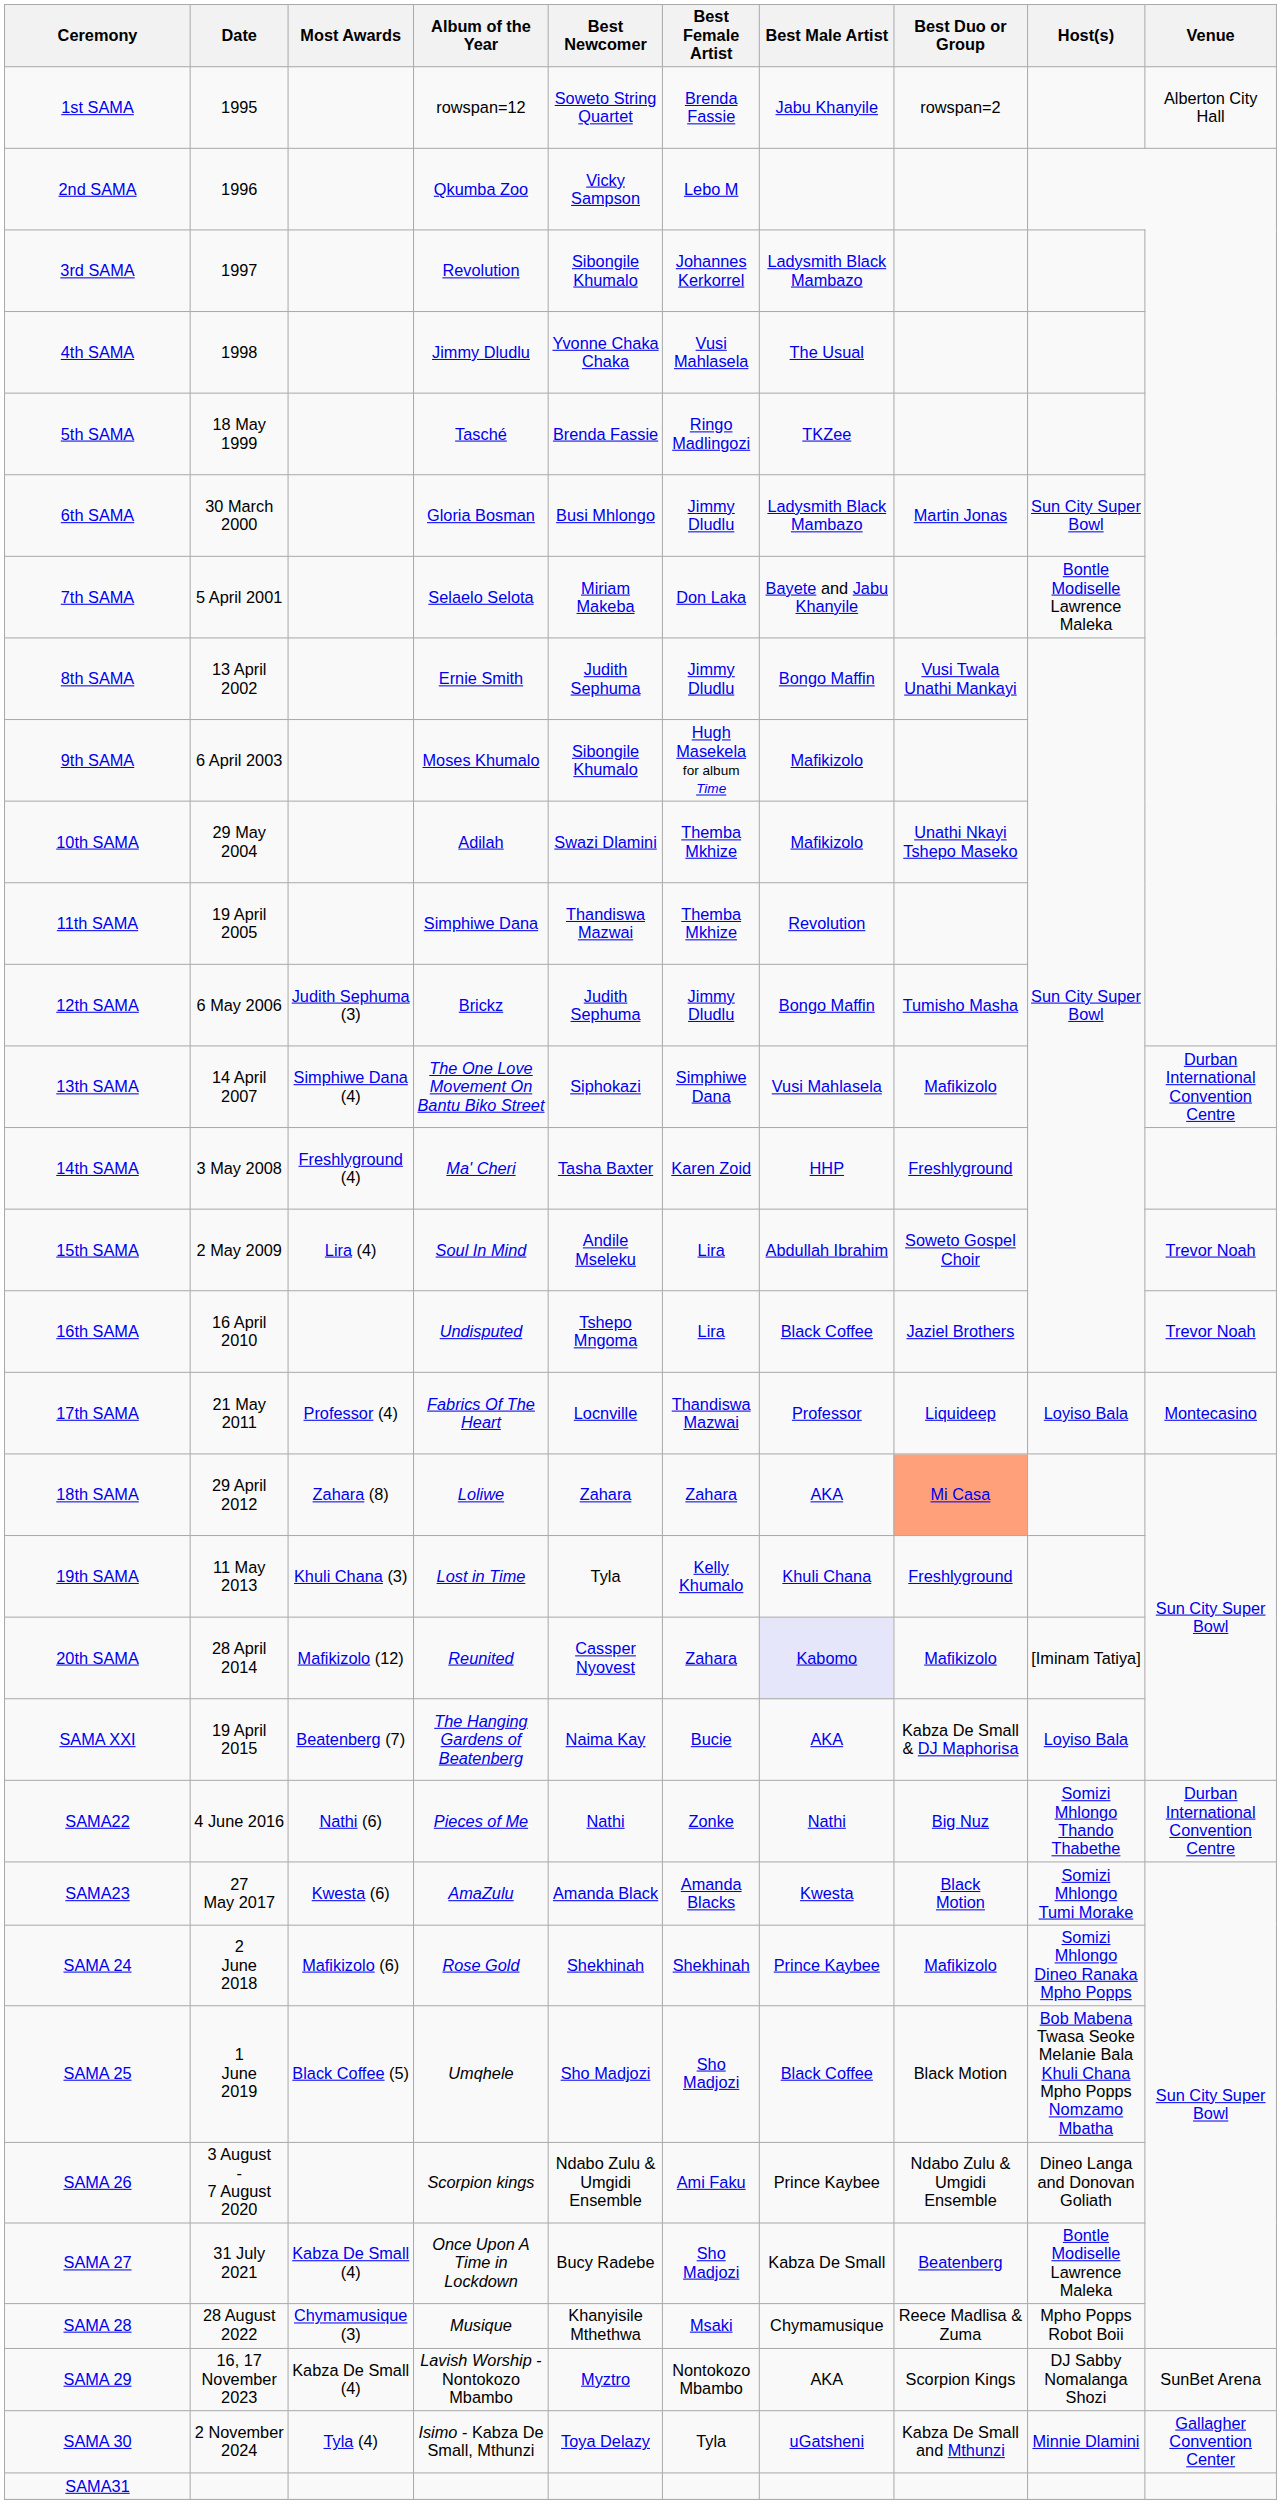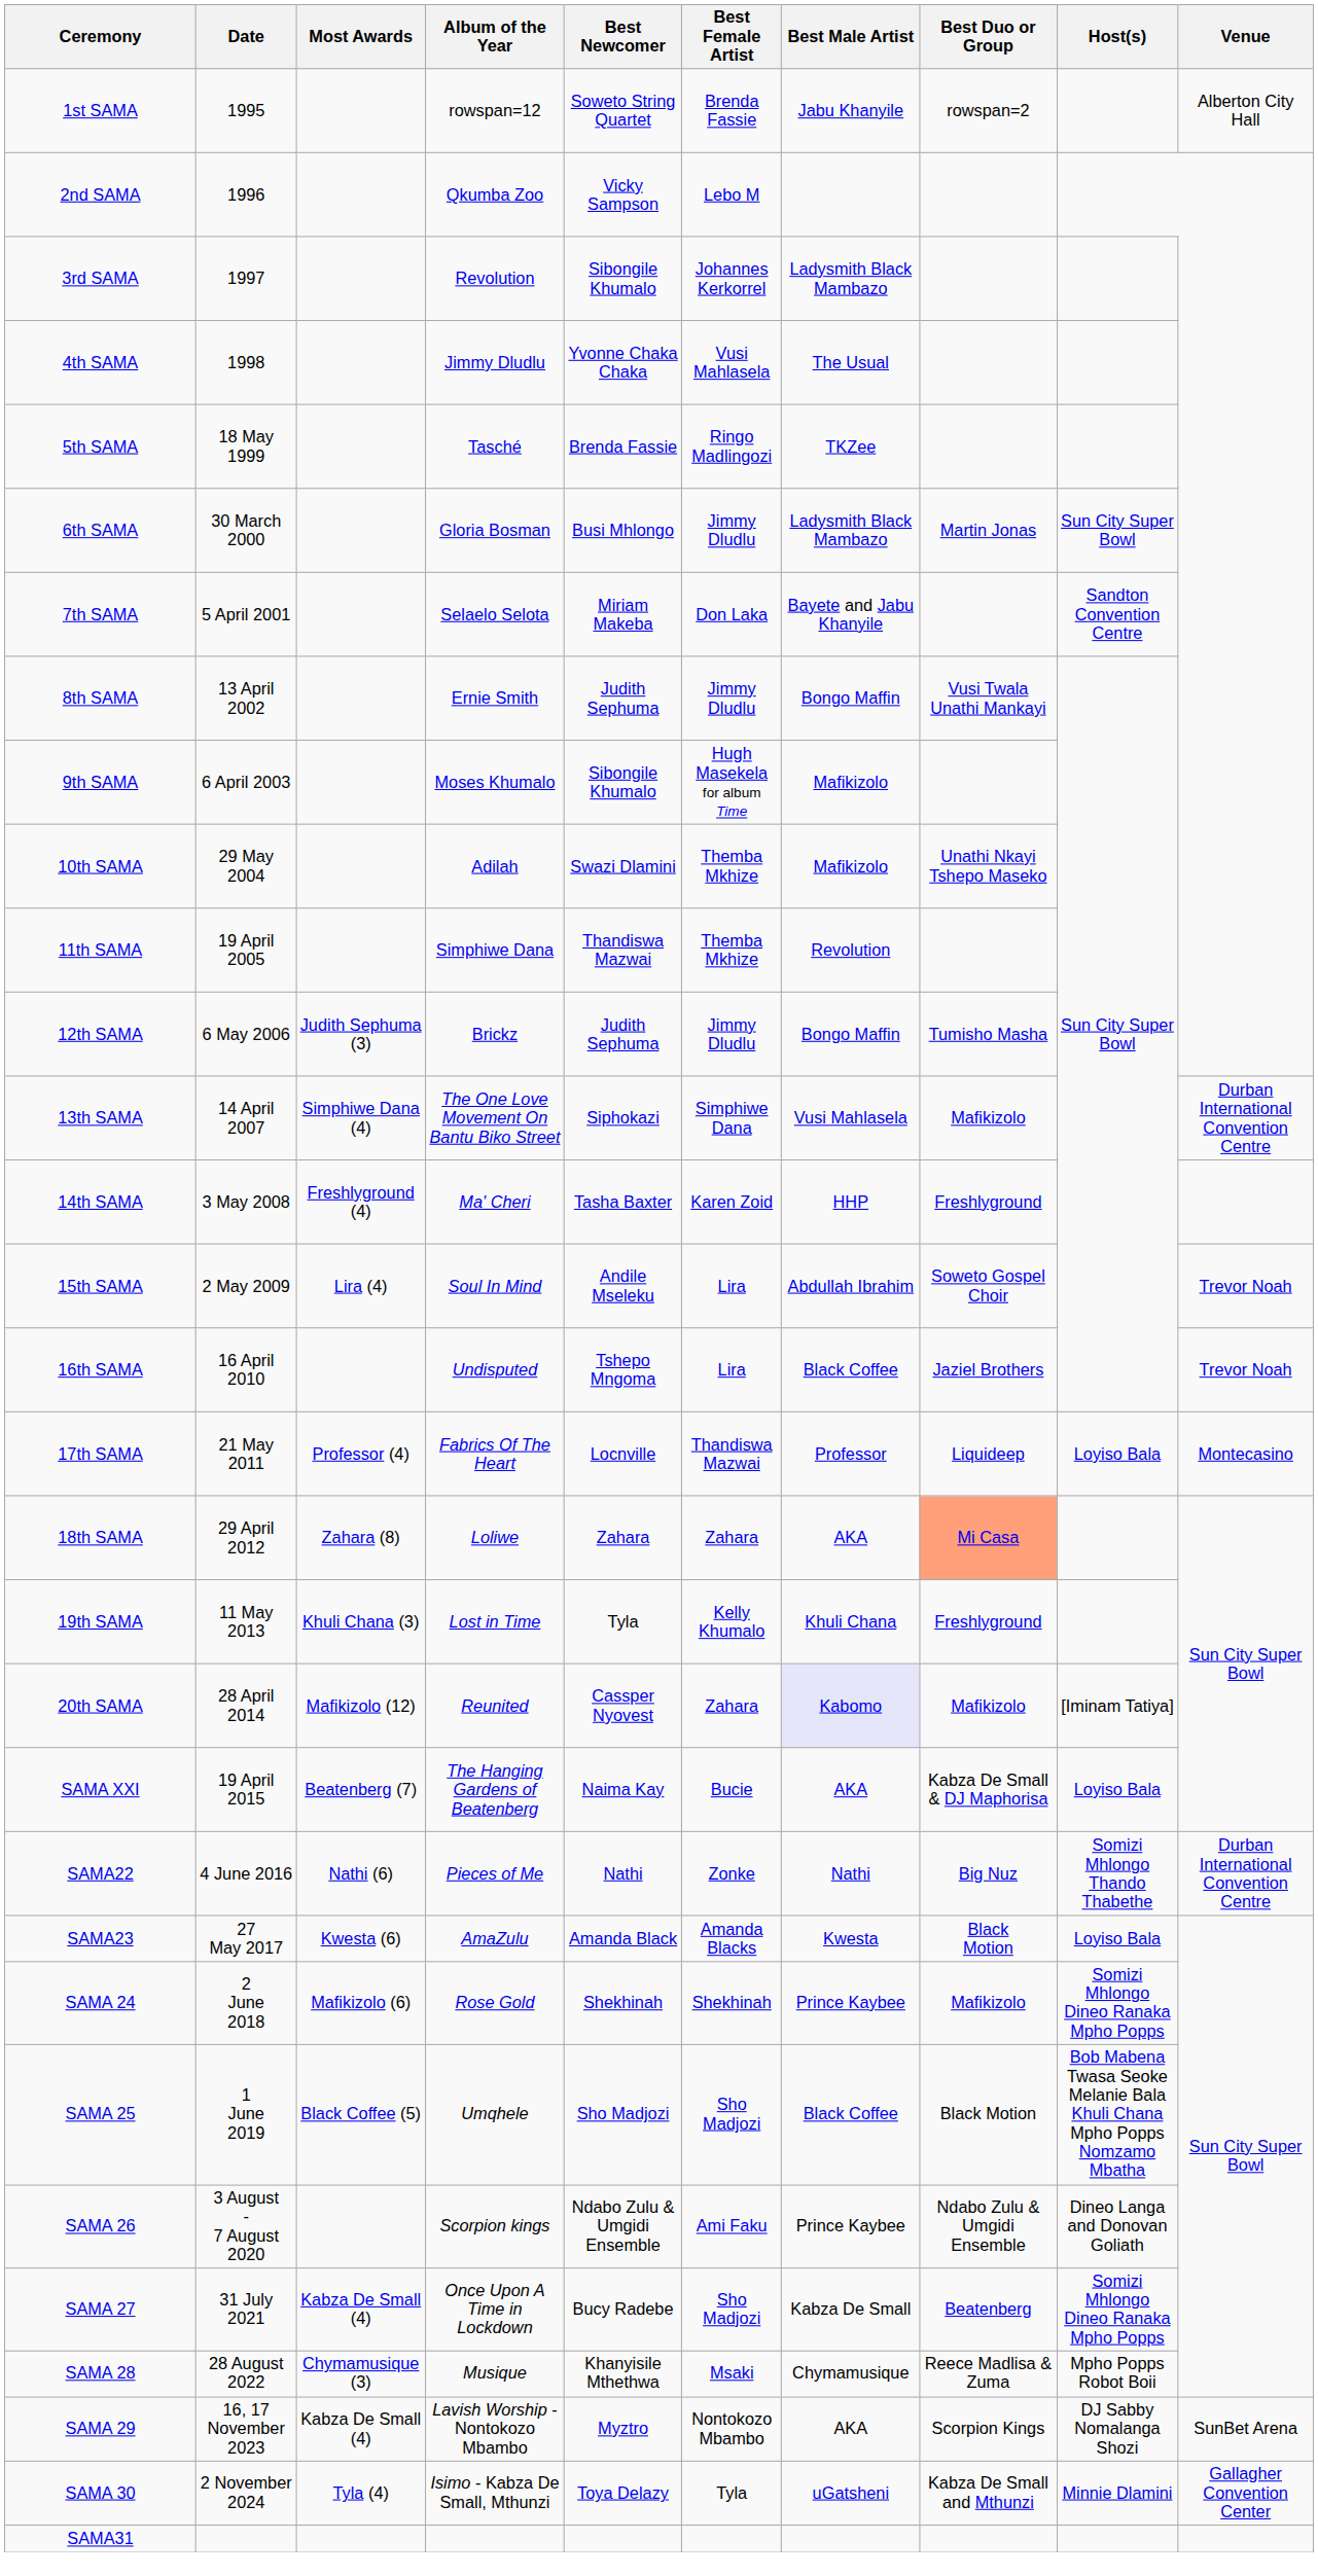7th SAMA | Host(s): Bontle Modiselle Lawrence Maleka -> Sandton Convention Centre
SAMA23 | Host(s): Somizi Mhlongo Tumi Morake -> Loyiso Bala
SAMA 27 | Host(s): Bontle Modiselle Lawrence Maleka -> Somizi Mhlongo Dineo Ranaka Mpho Popps
